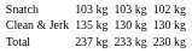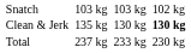Clean & Jerk | column 4: normal -> bold
